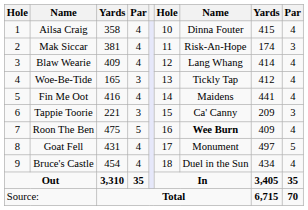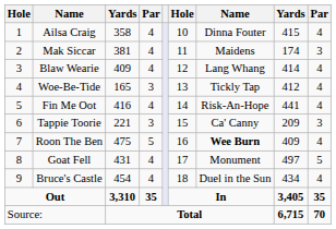Mak Siccar | column 7: Risk-An-Hope -> Maidens
Fin Me Oot | column 7: Maidens -> Risk-An-Hope
